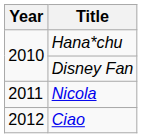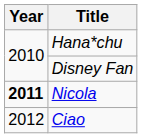Nicola | Year: normal -> bold
